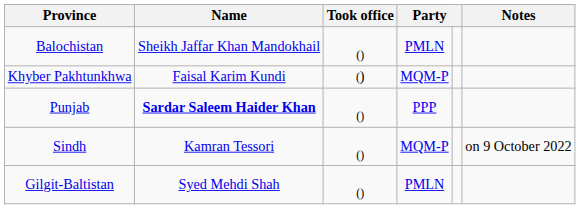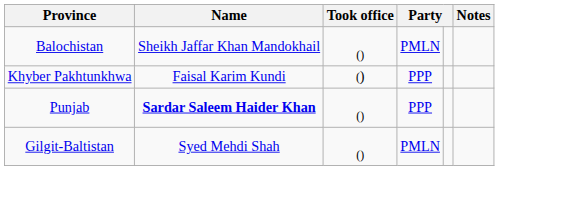Khyber Pakhtunkhwa | column 4: MQM-P -> PPP
- row: Sindh | Kamran Tessori | () | MQM-P | on 9 October 2022
